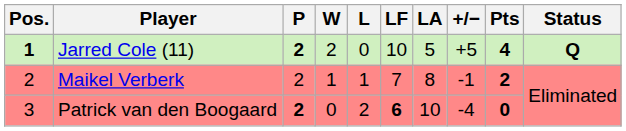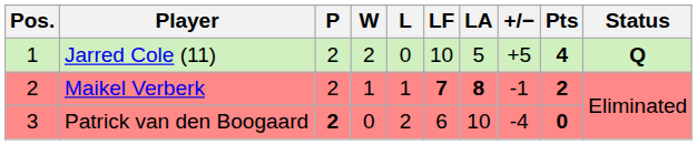Jarred Cole (11) | Pos.: bold -> normal
Jarred Cole (11) | P: bold -> normal
Maikel Verberk | LF: normal -> bold
Maikel Verberk | LA: normal -> bold
Patrick van den Boogaard | LF: bold -> normal
